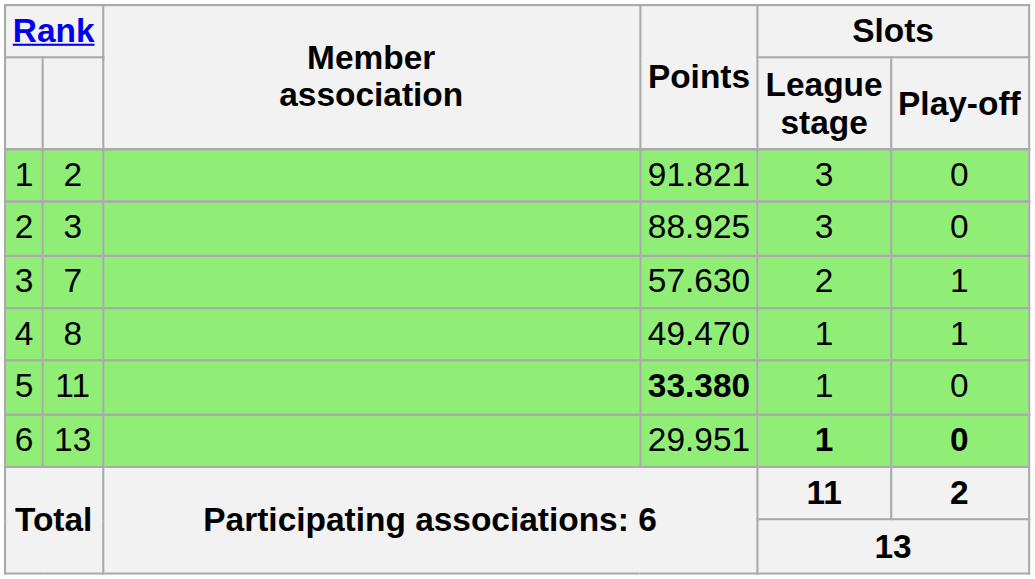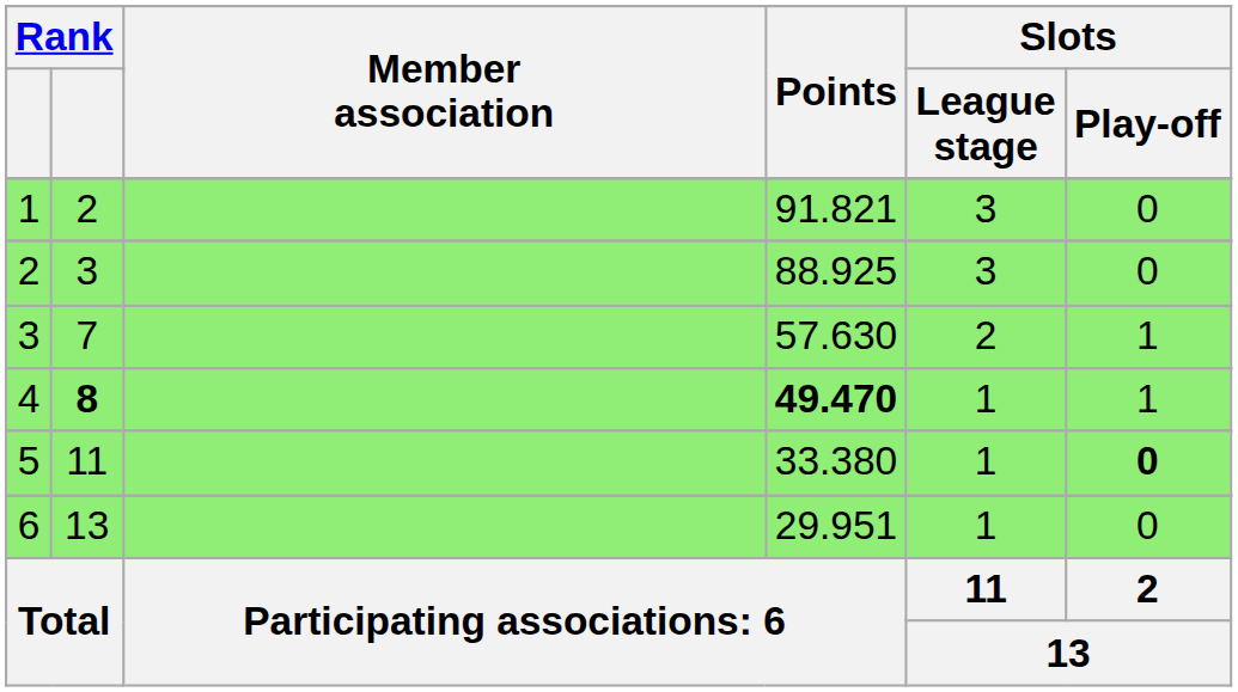4 | column 2: normal -> bold
4 | Points: normal -> bold
5 | Points: bold -> normal
5 | Slots / Play-off: normal -> bold
6 | Slots / League stage: bold -> normal
6 | Slots / Play-off: bold -> normal
